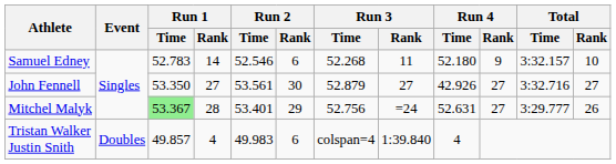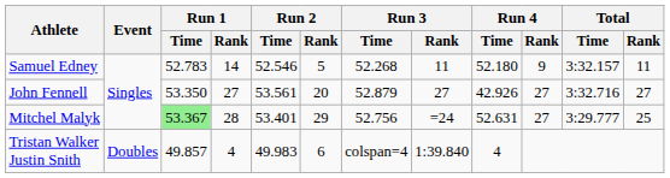Samuel Edney | Run 2 / Rank: 6 -> 5
Samuel Edney | Total / Rank: 10 -> 11
John Fennell | Run 2 / Rank: 30 -> 20
Mitchel Malyk | Total / Rank: 26 -> 25
